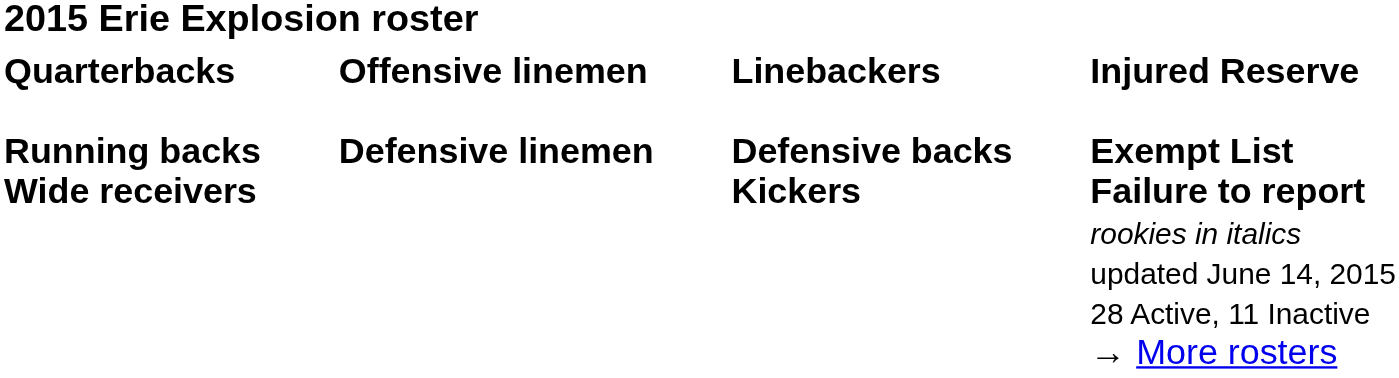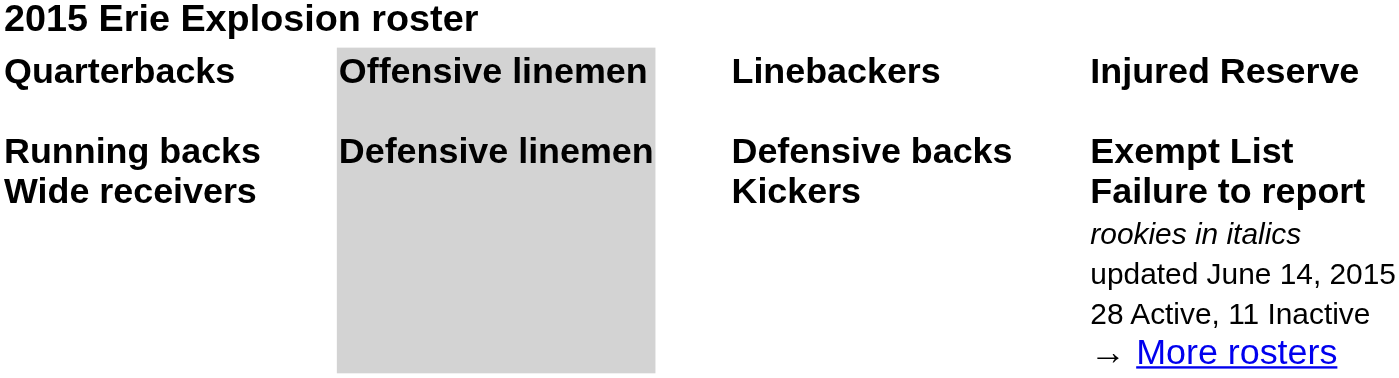Quarterbacks Running backs Wide receivers | column 2: no background -> lightgrey background
